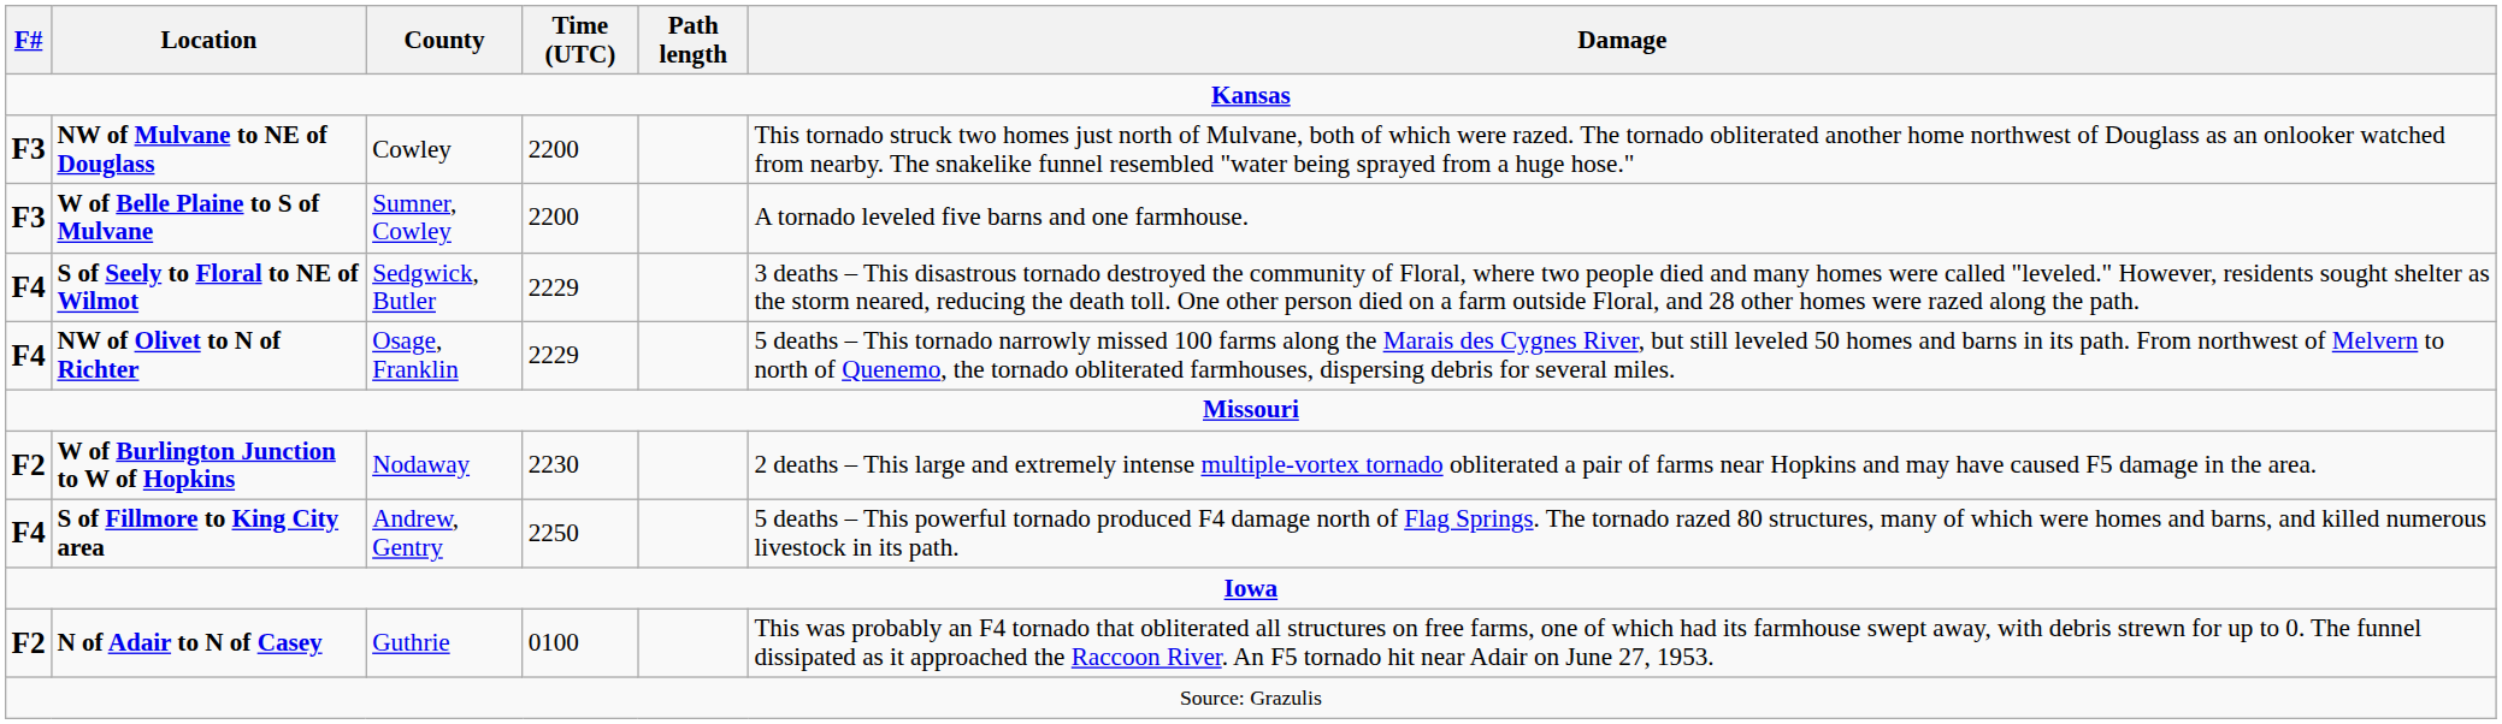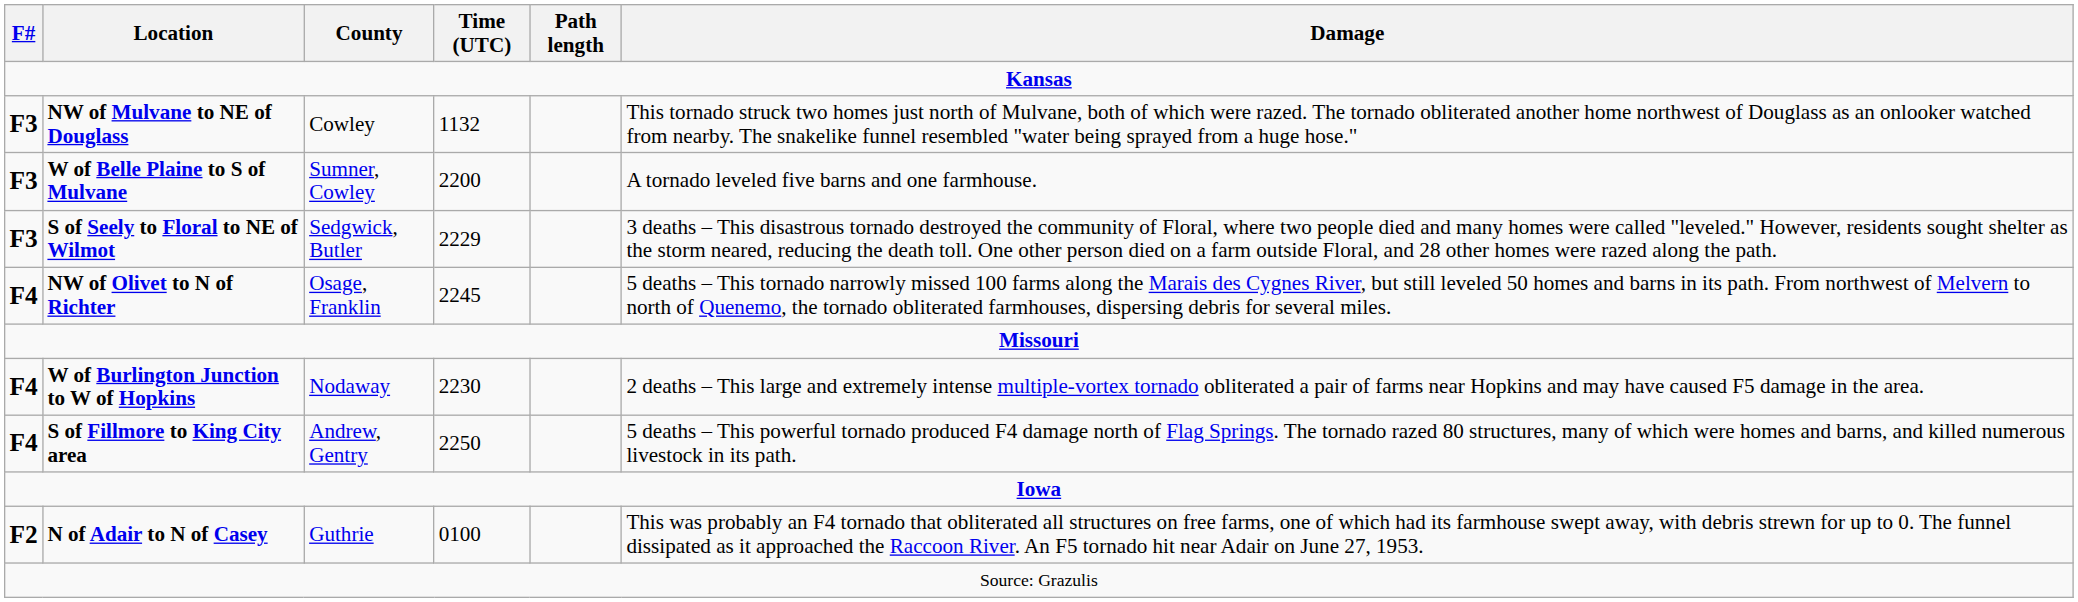NW of Mulvane to NE of Douglass | Time (UTC): 2200 -> 1132
S of Seely to Floral to NE of Wilmot | F#: F4 -> F3
NW of Olivet to N of Richter | Time (UTC): 2229 -> 2245
W of Burlington Junction to W of Hopkins | F#: F2 -> F4
